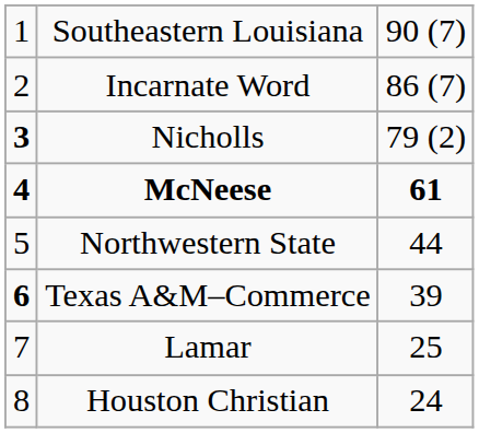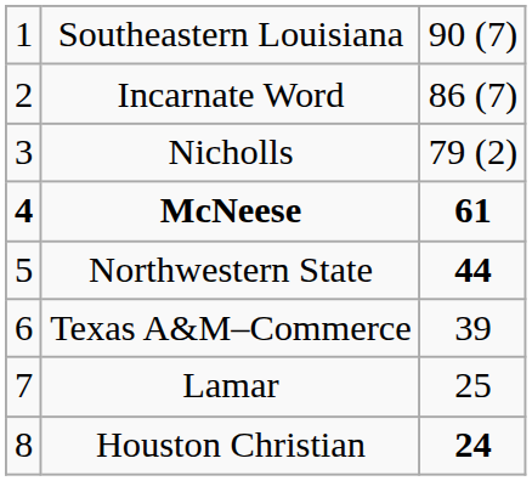Nicholls | column 1: bold -> normal
Northwestern State | column 3: normal -> bold
Texas A&M–Commerce | column 1: bold -> normal
Houston Christian | column 3: normal -> bold
